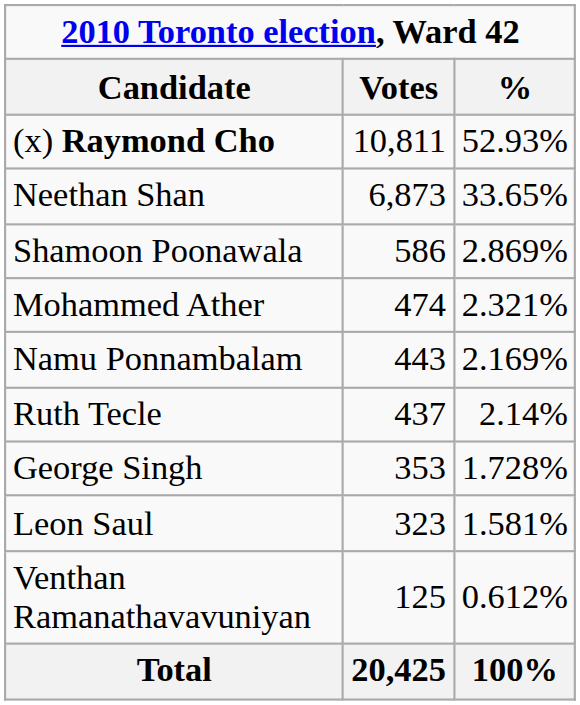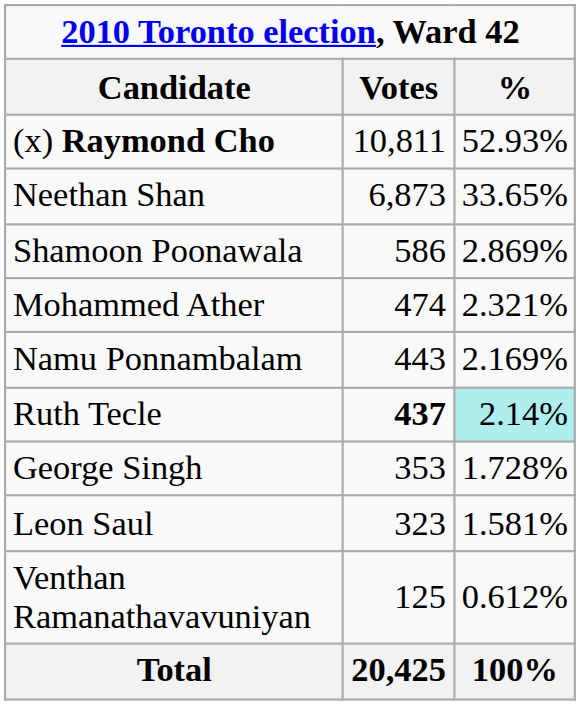Ruth Tecle | Votes: normal -> bold
Ruth Tecle | %: no background -> paleturquoise background
